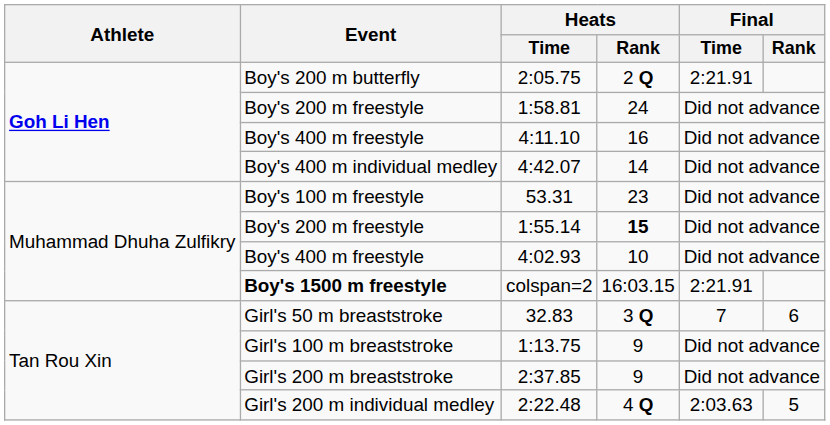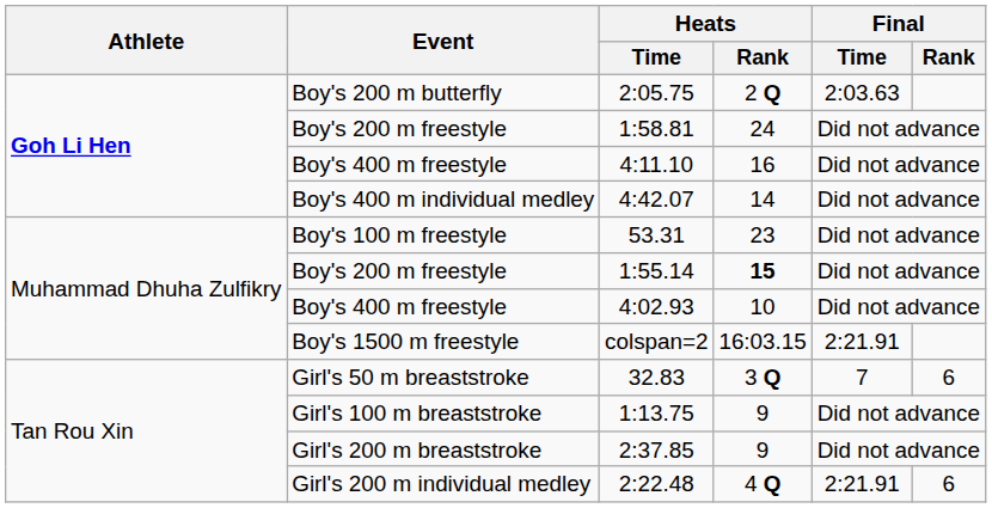2:05.75 | Final / Time: 2:21.91 -> 2:03.63
colspan=2 | Event: bold -> normal
2:22.48 | Final / Time: 2:03.63 -> 2:21.91
2:22.48 | Final / Rank: 5 -> 6
